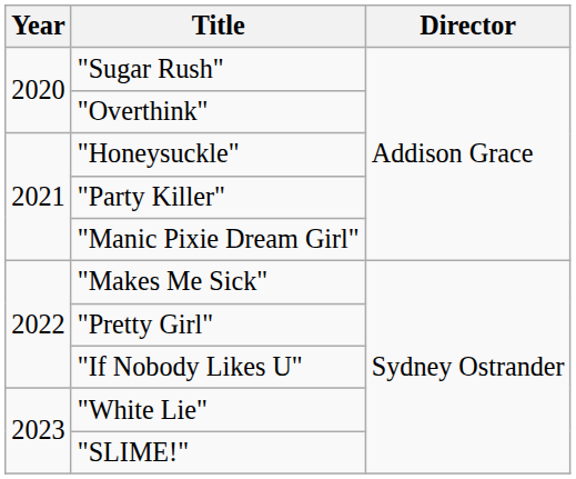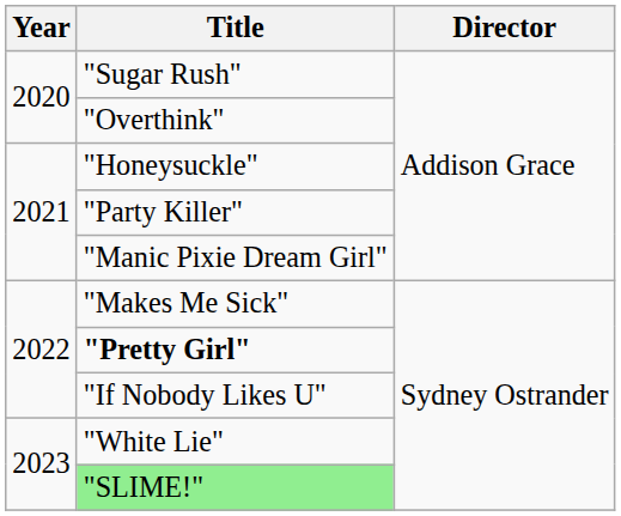"Pretty Girl" | Title: normal -> bold
"SLIME!" | Title: no background -> lightgreen background
